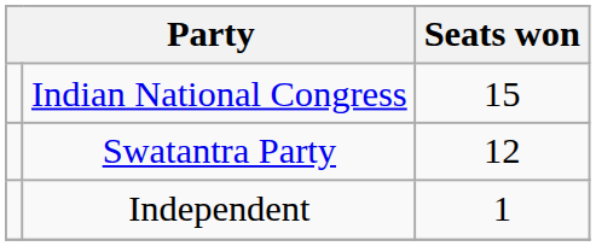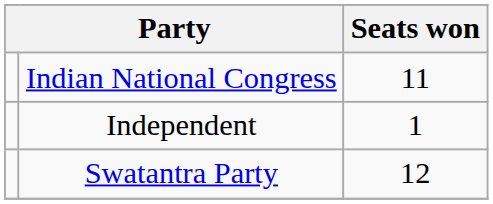Indian National Congress | Seats won: 15 -> 11
rows swapped: Swatantra Party <-> Independent
